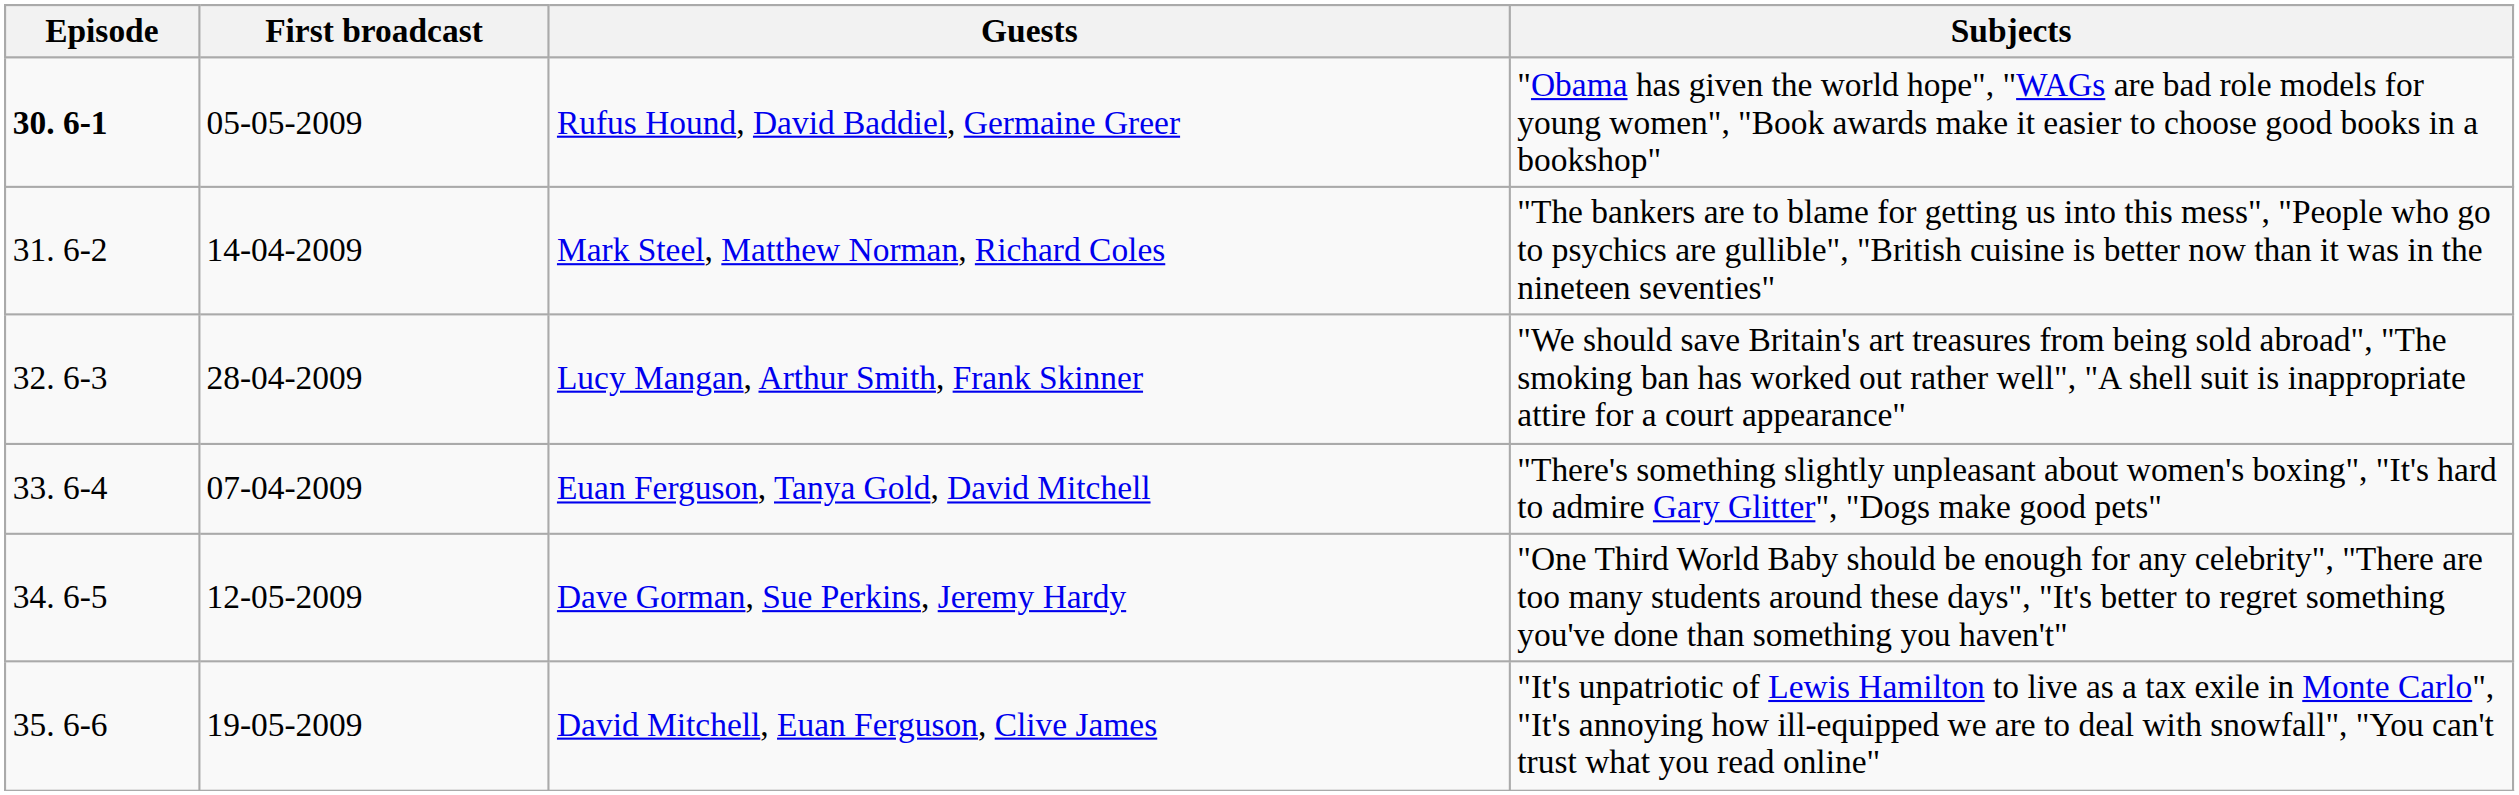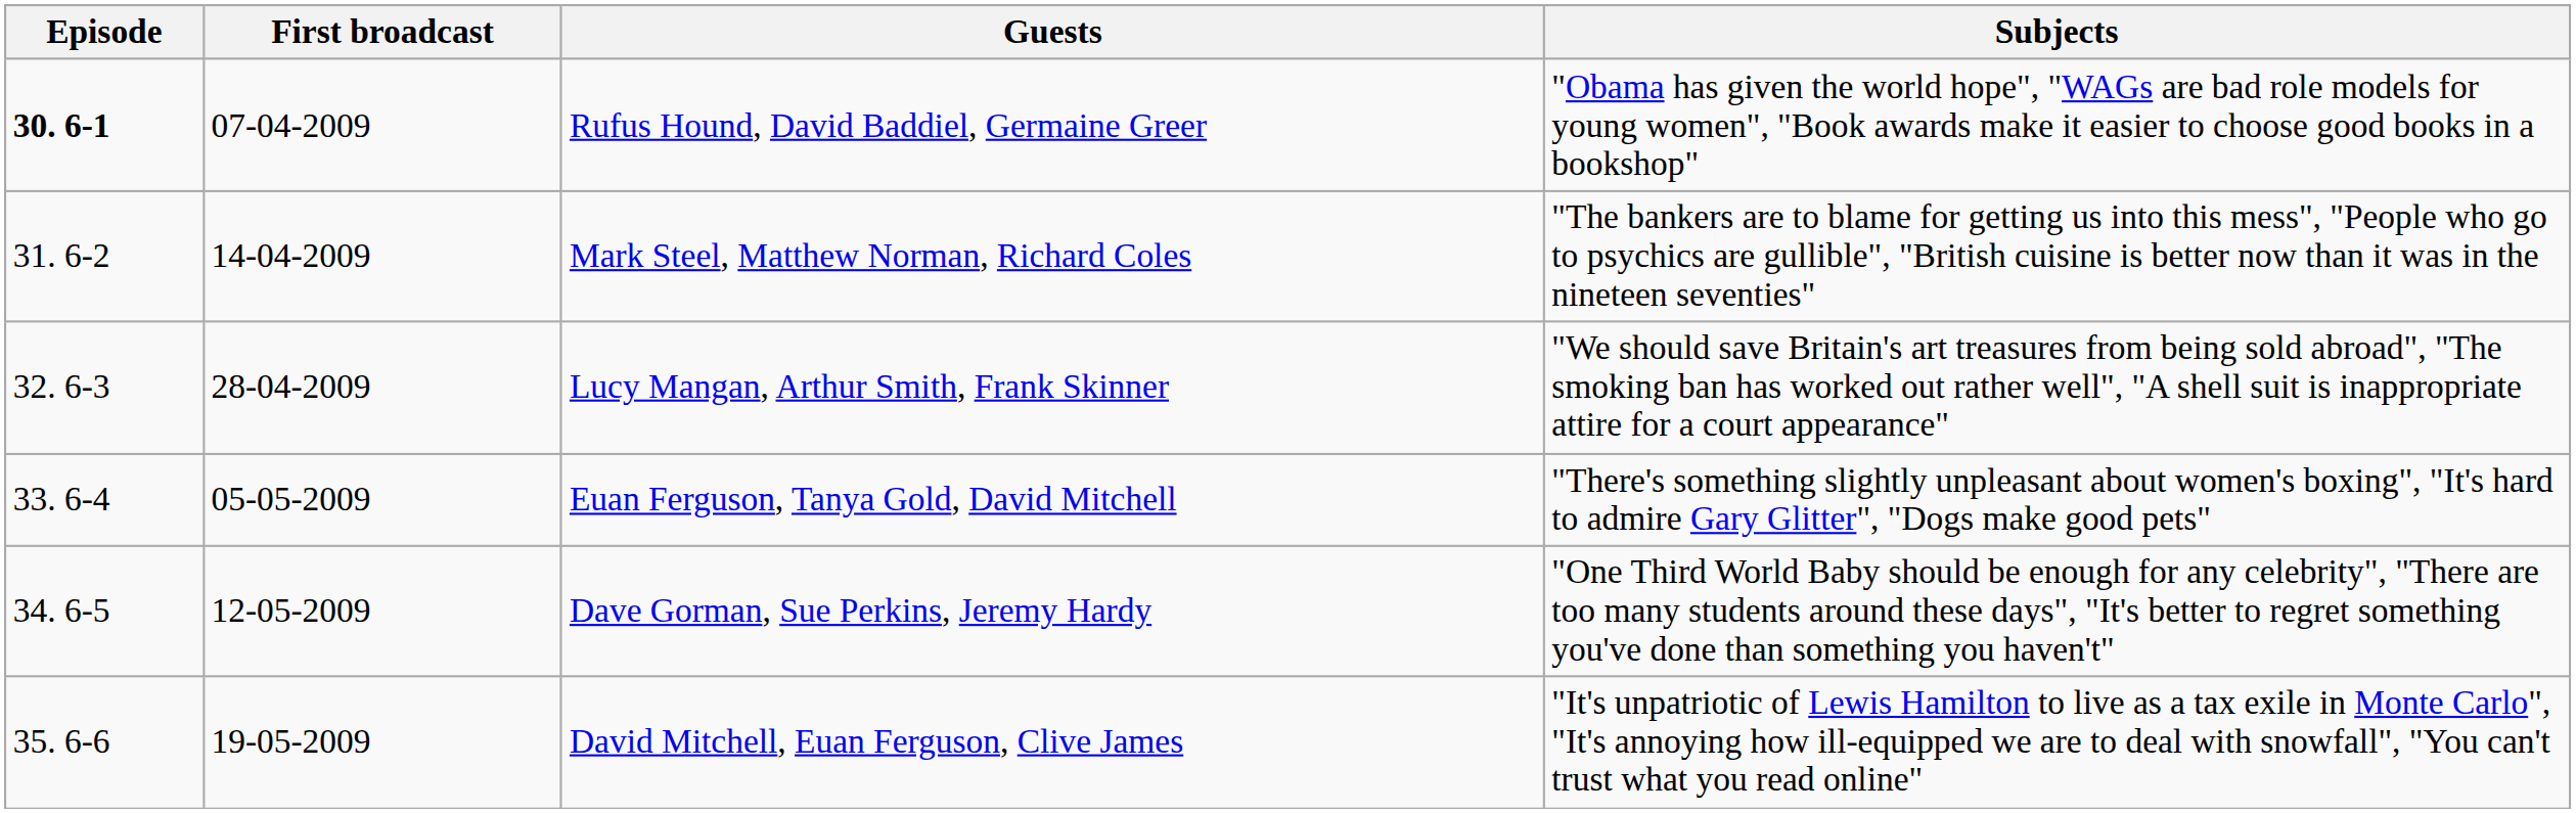Rufus Hound, David Baddiel, Germaine Greer | First broadcast: 05-05-2009 -> 07-04-2009
Euan Ferguson, Tanya Gold, David Mitchell | First broadcast: 07-04-2009 -> 05-05-2009
